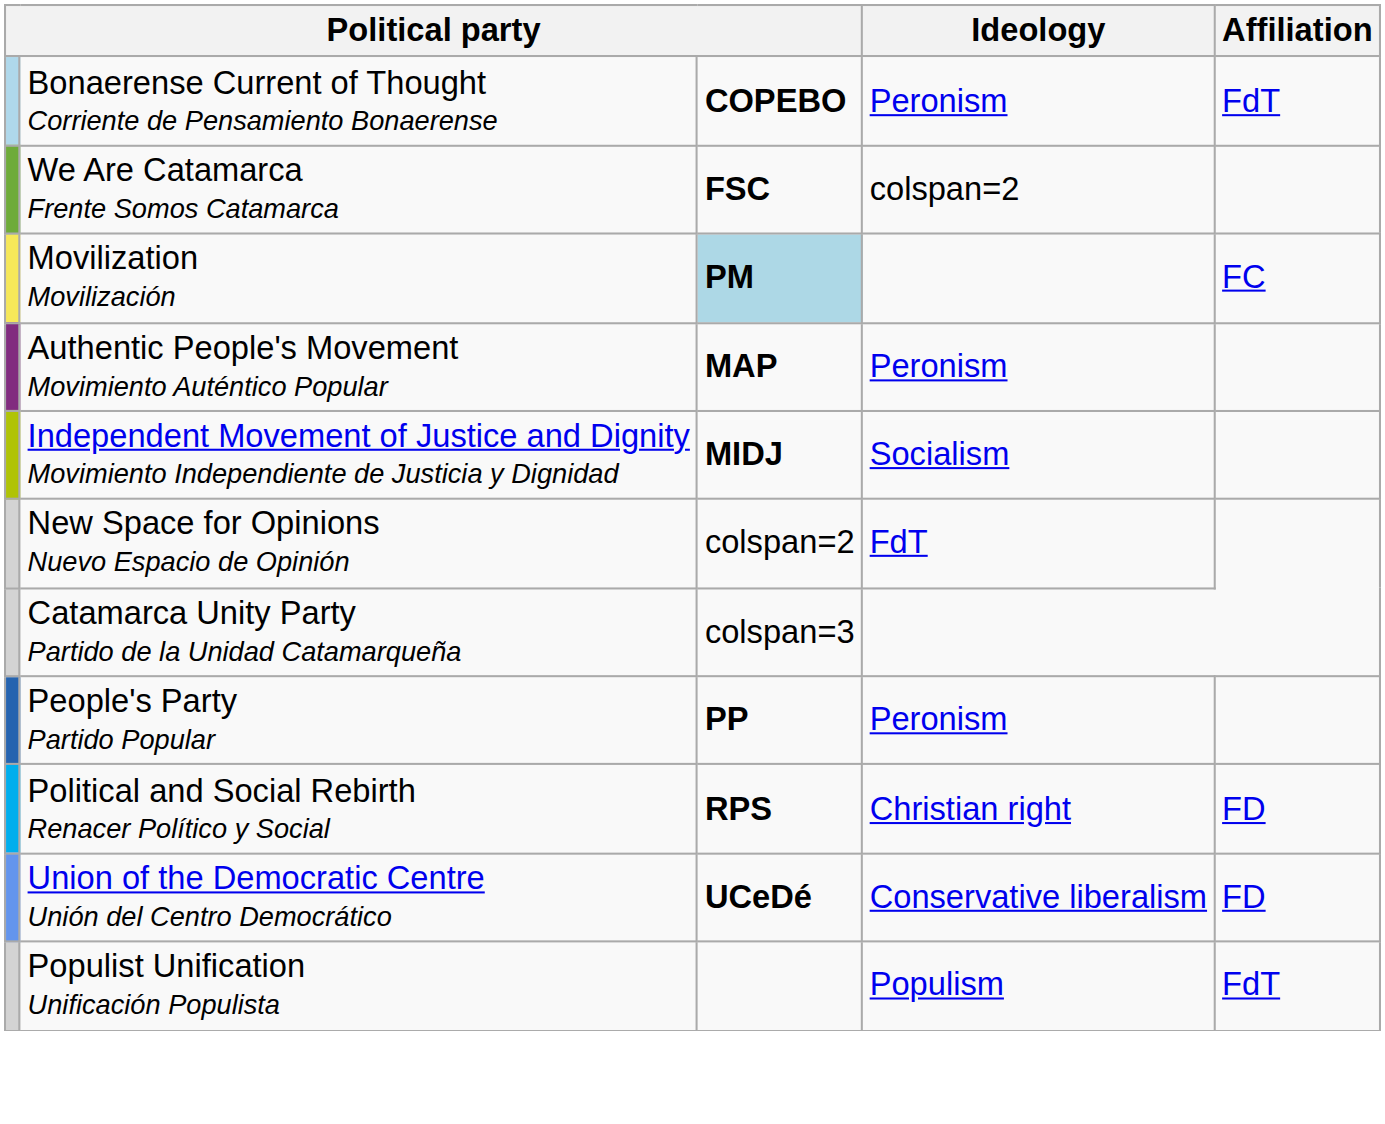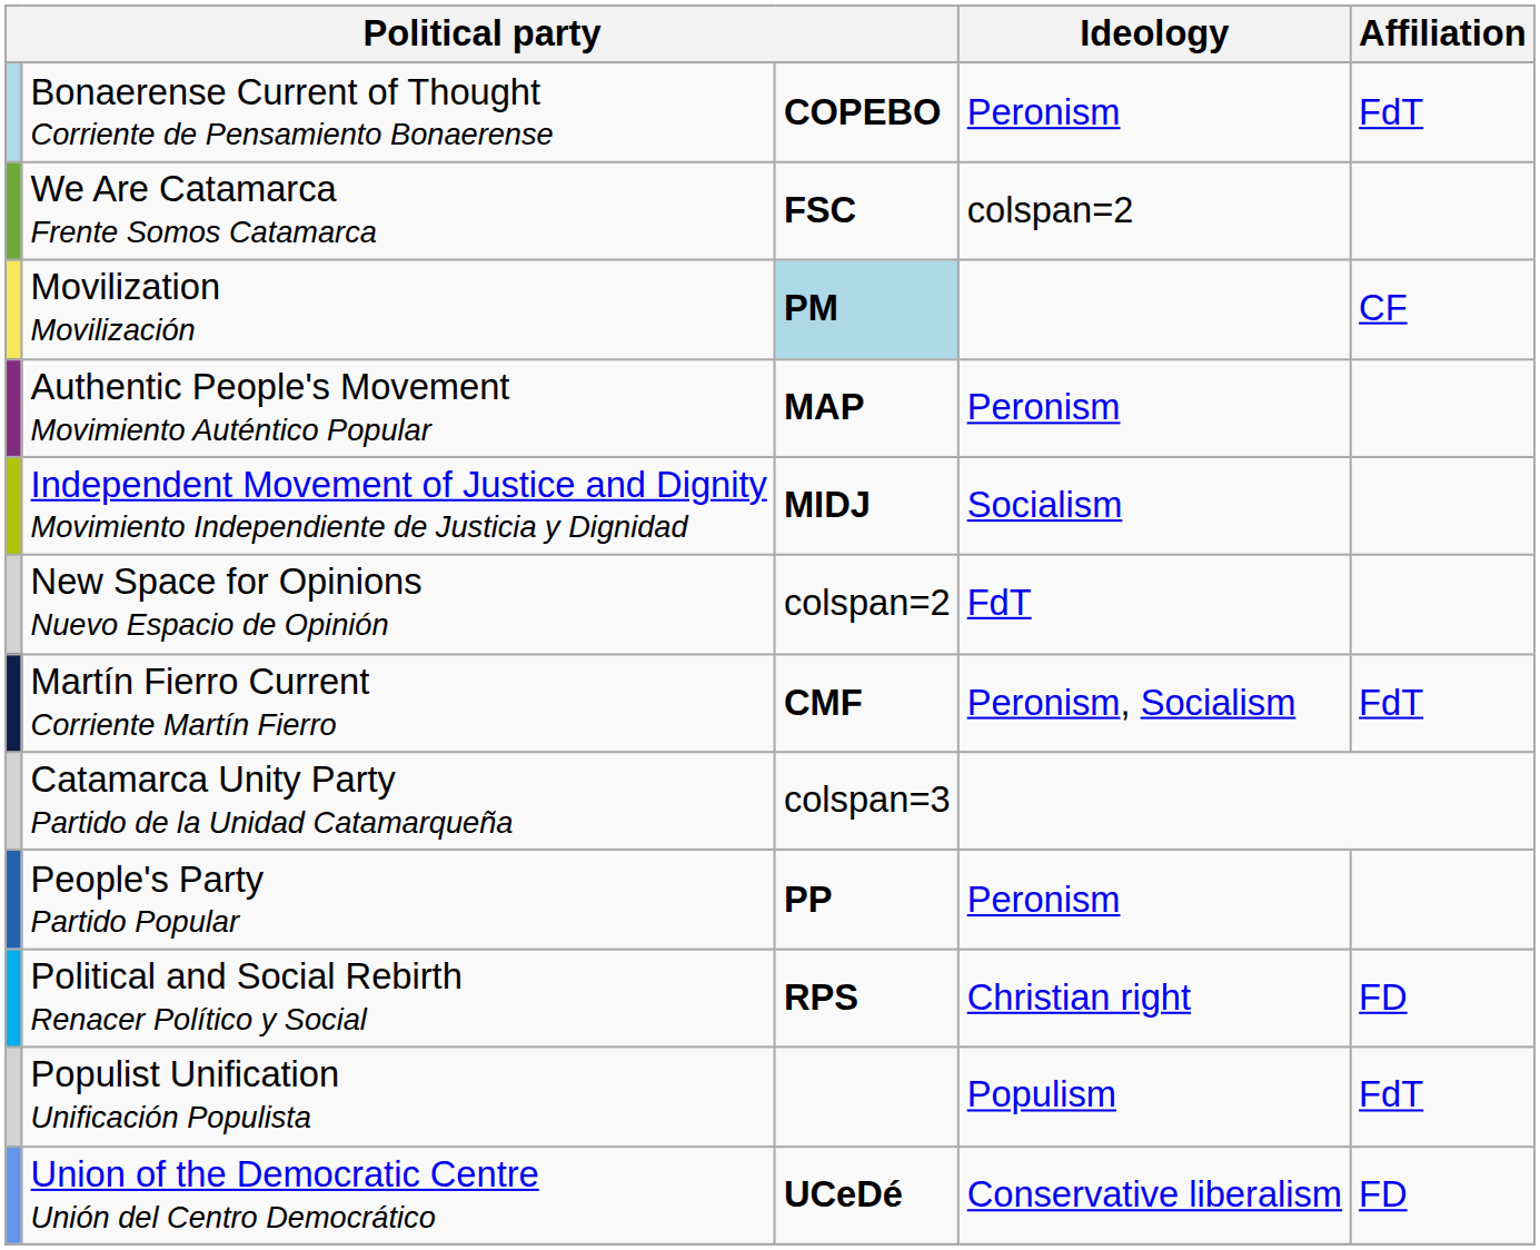Movilization Movilización | Affiliation: FC -> CF
+ row: Martín Fierro Current Corriente Martín Fierro | CMF | Peronism, Socialism | FdT
rows swapped: Populist Unification Unificación Populista <-> Union of the Democratic Centre Unión del Centro Democrático
